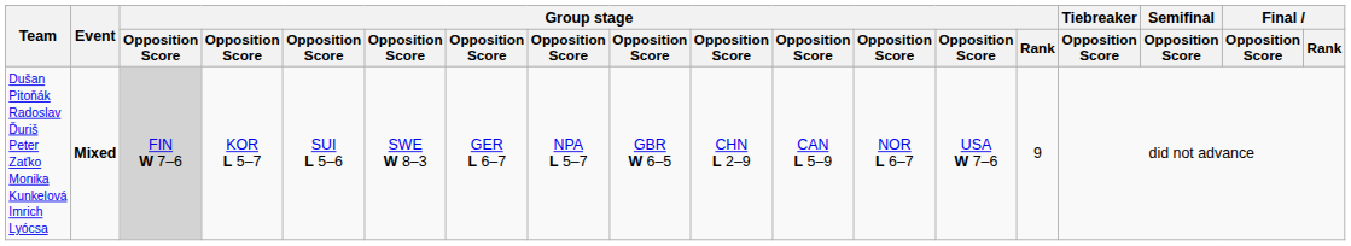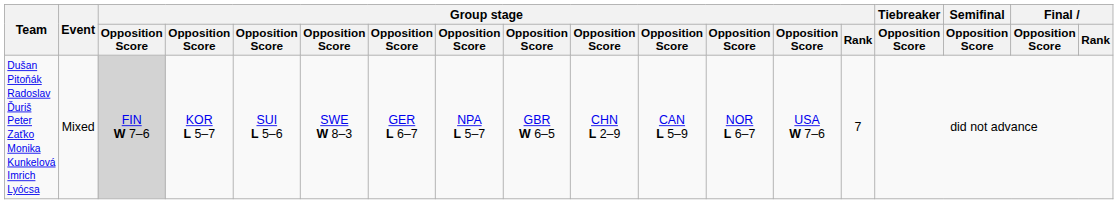row 3 | Event: bold -> normal
row 3 | Group stage / Rank: 9 -> 7
